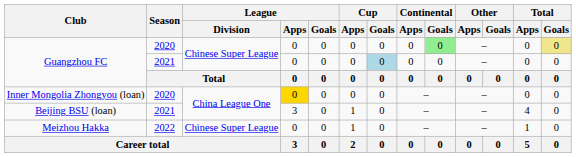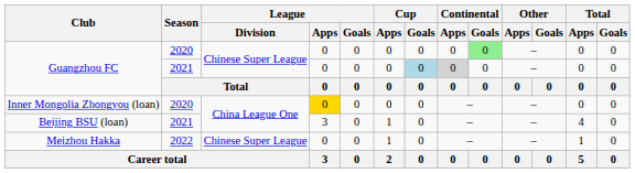Guangzhou FC / 2020 | Total / Goals: khaki background -> no background
Guangzhou FC / 2021 | Continental / Apps: no background -> lightgrey background
